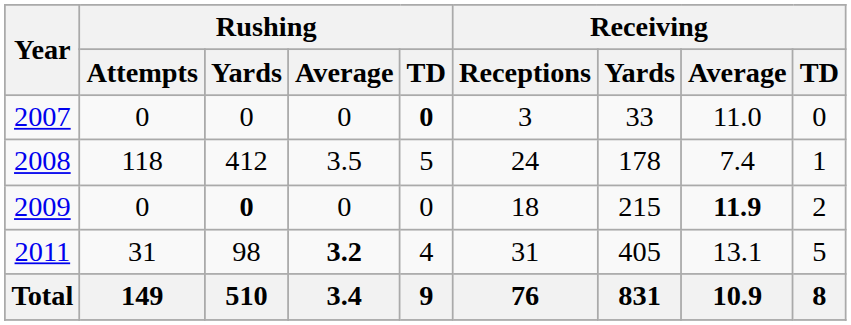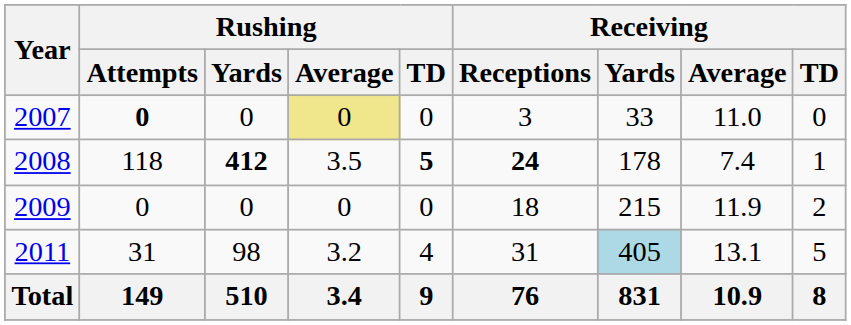2007 | Rushing / Attempts: normal -> bold
2007 | Rushing / Average: no background -> khaki background
2007 | Rushing / TD: bold -> normal
2008 | Rushing / Yards: normal -> bold
2008 | Rushing / TD: normal -> bold
2008 | Receiving / Receptions: normal -> bold
2009 | Rushing / Yards: bold -> normal
2009 | Receiving / Average: bold -> normal
2011 | Rushing / Average: bold -> normal
2011 | Receiving / Yards: no background -> lightblue background
